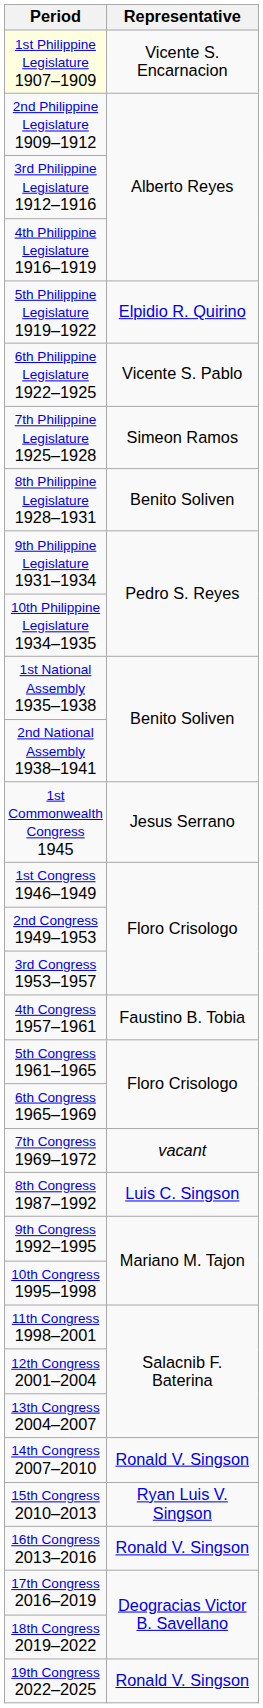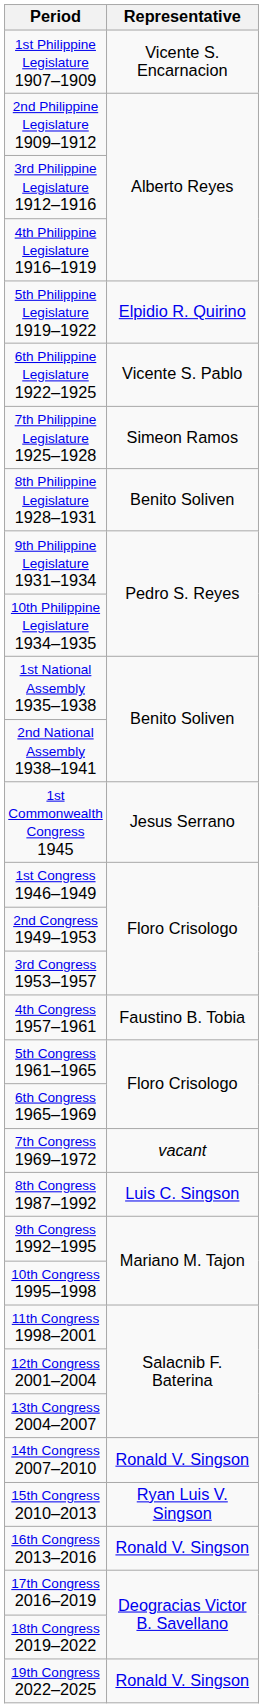row 2 | Period: lightyellow background -> no background
